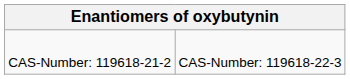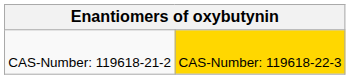CAS-Number: 119618-21-2 | column 2: no background -> gold background
